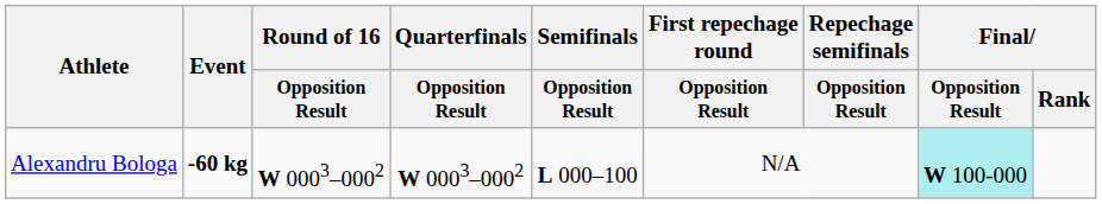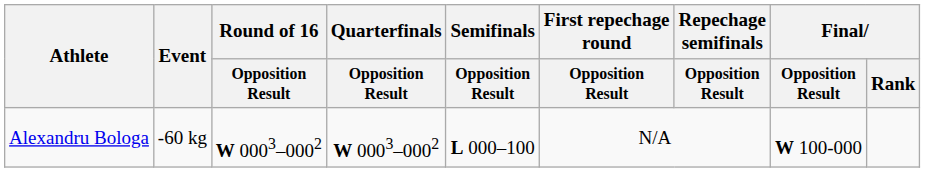Alexandru Bologa | Event: bold -> normal
Alexandru Bologa | Final / Opposition Result: paleturquoise background -> no background
